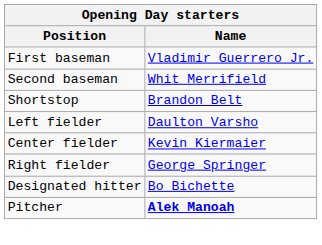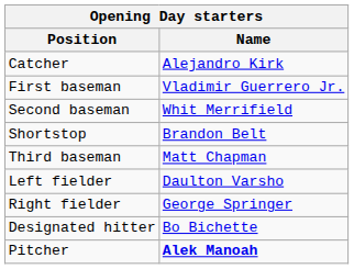+ row: Catcher | Alejandro Kirk
+ row: Third baseman | Matt Chapman
- row: Center fielder | Kevin Kiermaier
